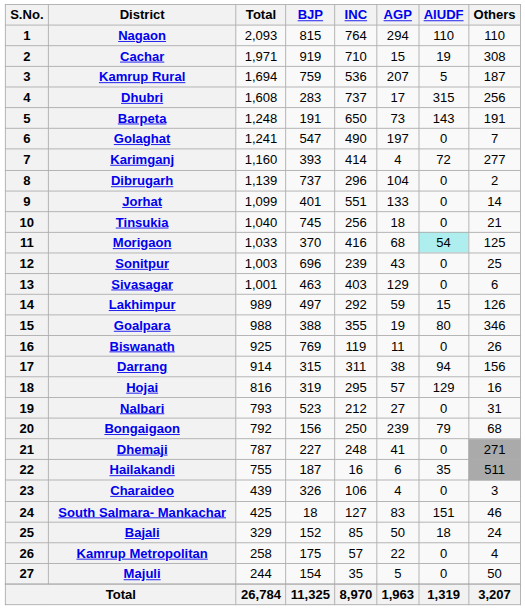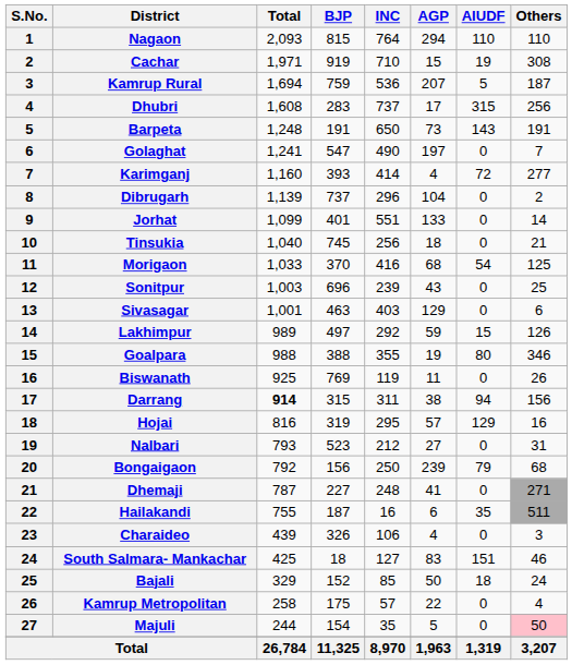Morigaon | AIUDF: paleturquoise background -> no background
Darrang | Total: normal -> bold
Majuli | Others: no background -> pink background
